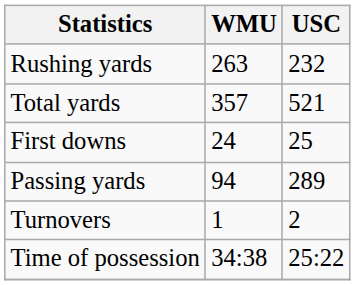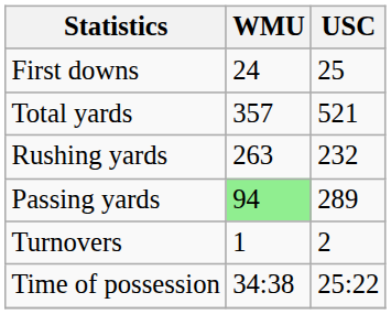rows swapped: First downs <-> Rushing yards
Passing yards | WMU: no background -> lightgreen background
